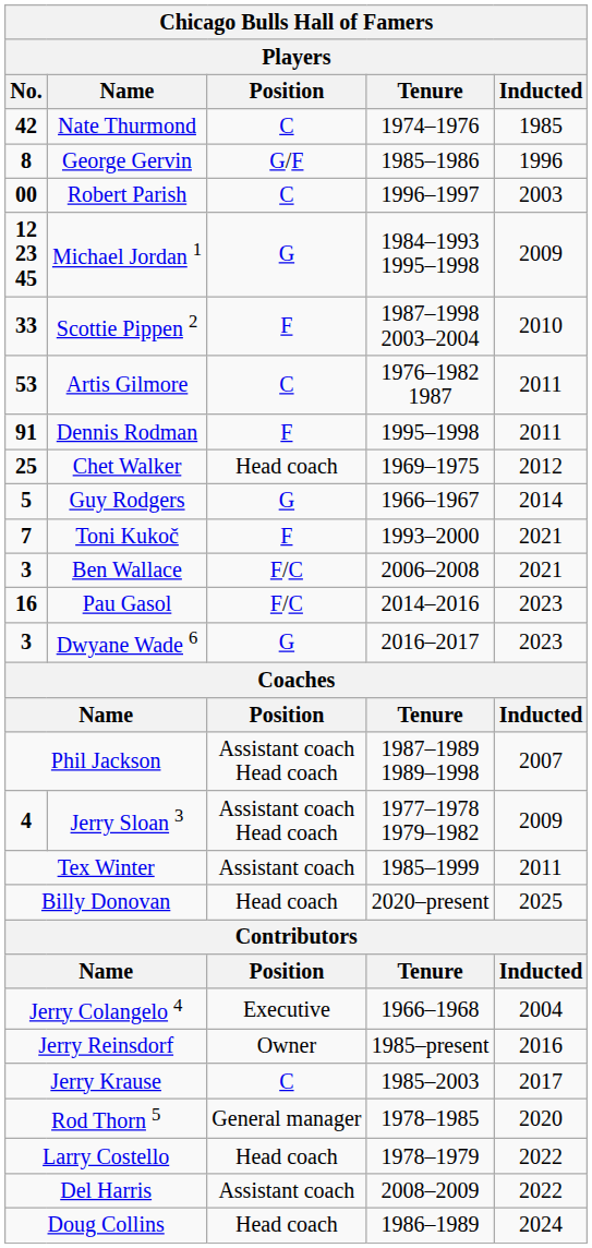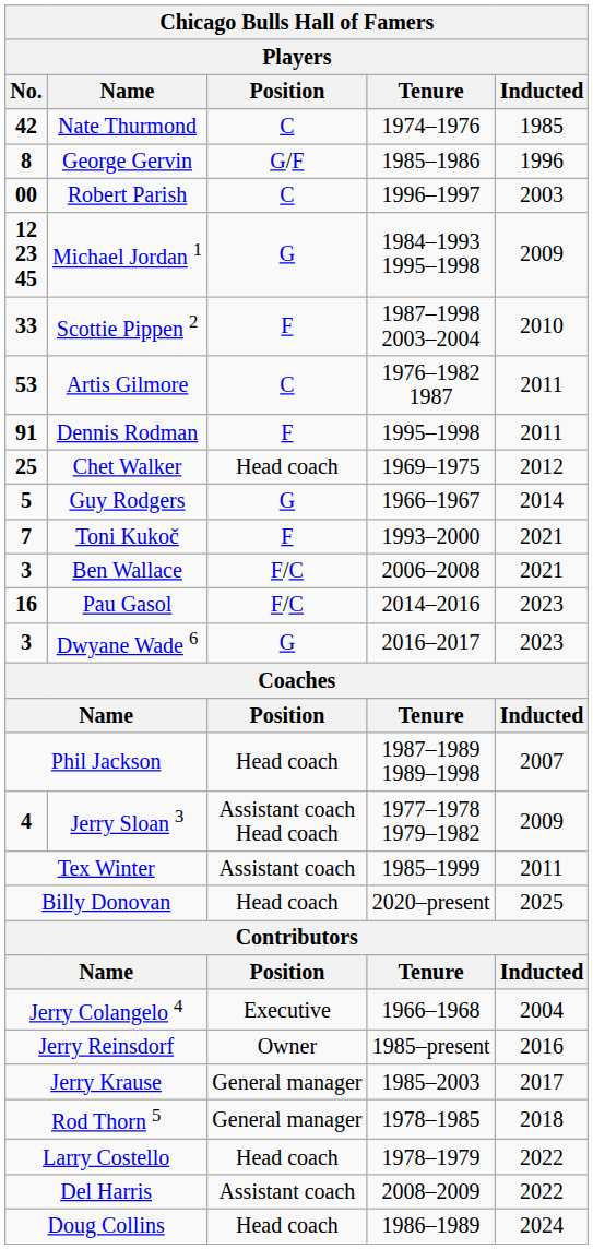Phil Jackson | Chicago Bulls Hall of Famers / Players / Position: Assistant coach Head coach -> Head coach
Jerry Krause | Chicago Bulls Hall of Famers / Players / Position: C -> General manager
Rod Thorn 5 | Chicago Bulls Hall of Famers / Players / Inducted: 2020 -> 2018
